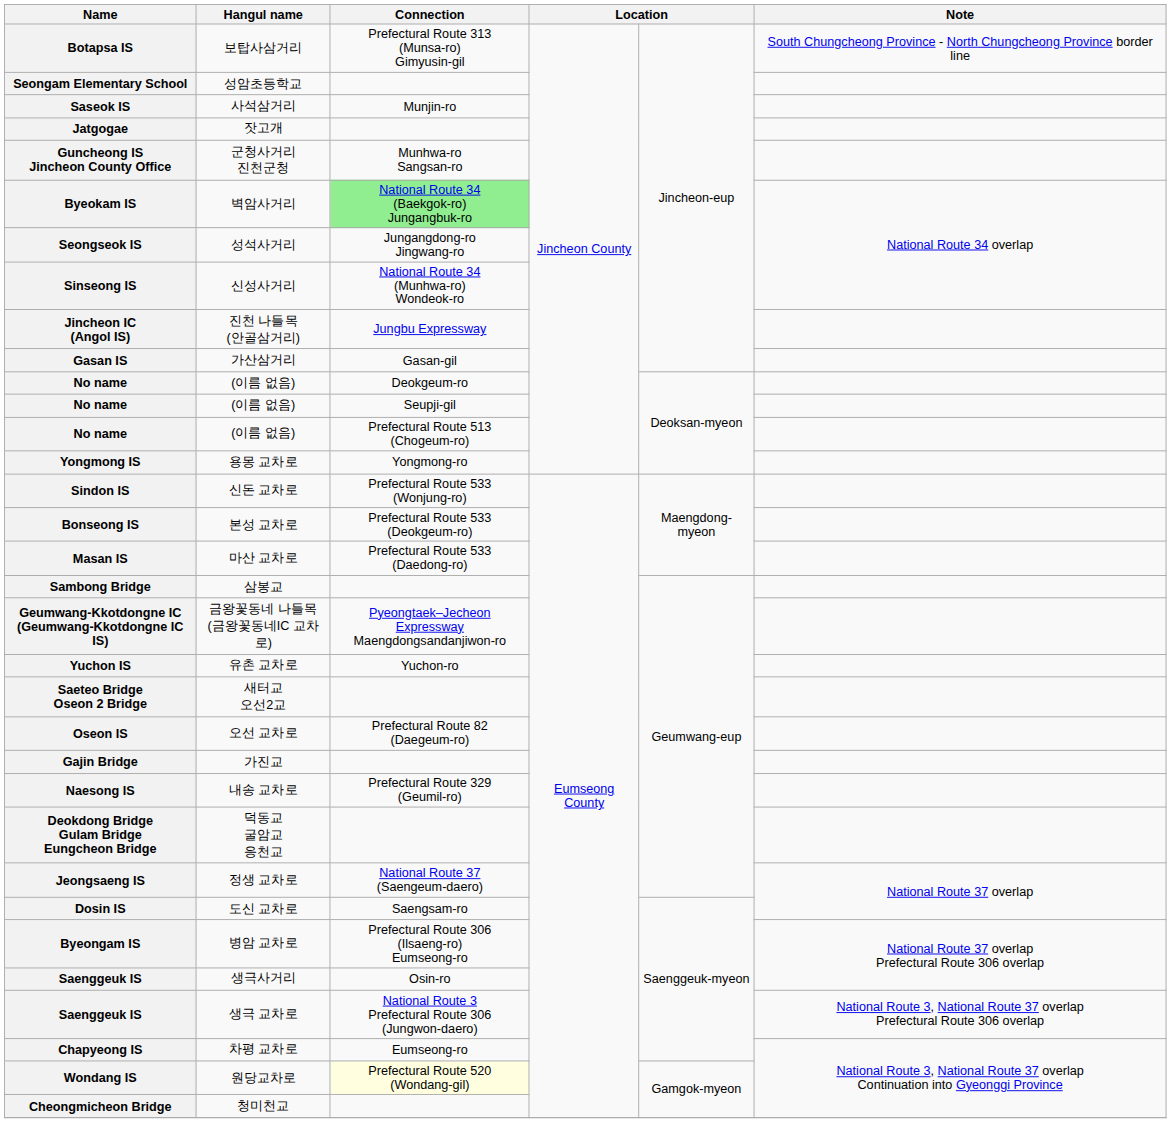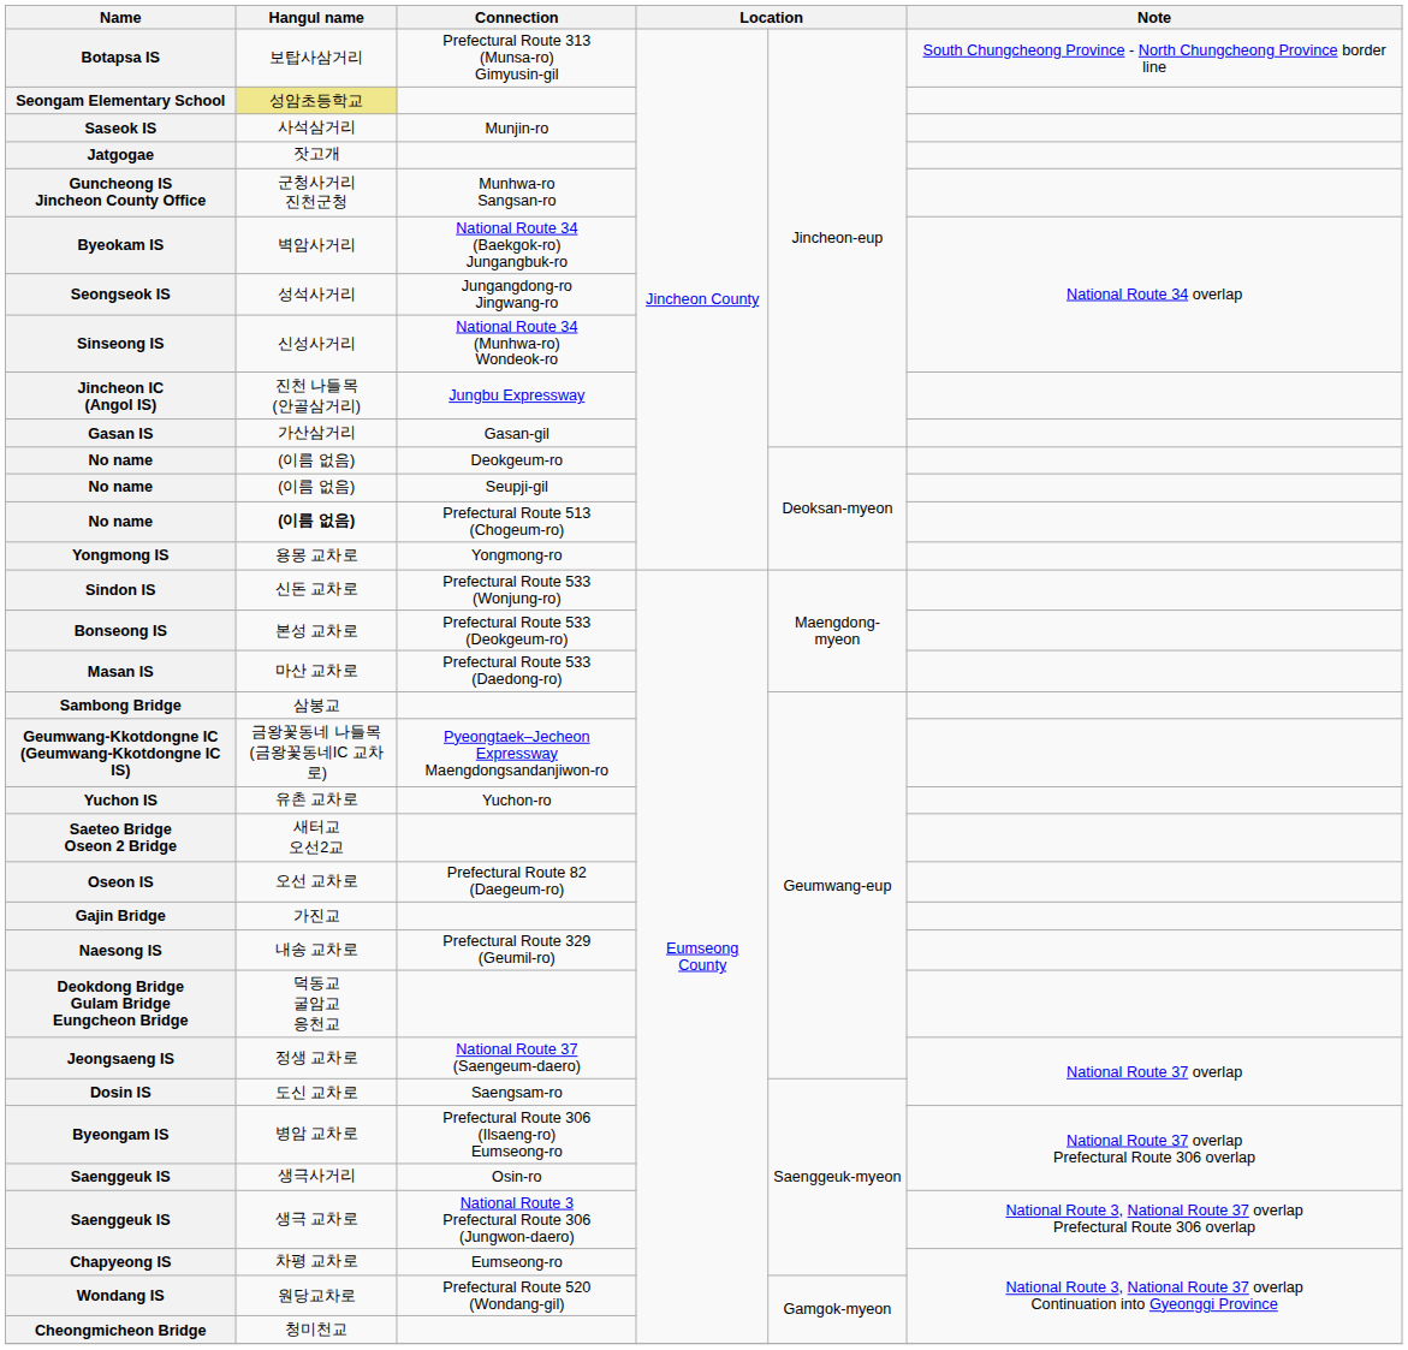성암초등학교 | Hangul name: no background -> khaki background
벽암사거리 | Connection: lightgreen background -> no background
(이름 없음) / Prefectural Route 513 (Chogeum-ro) | Hangul name: normal -> bold
원당교차로 | Connection: lightyellow background -> no background
